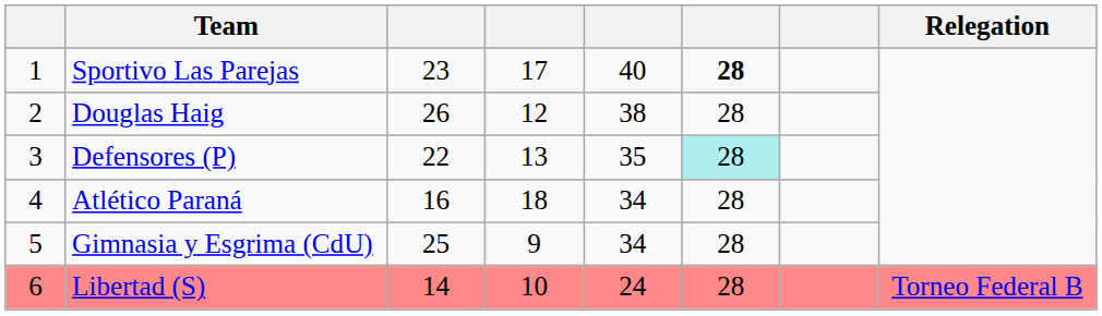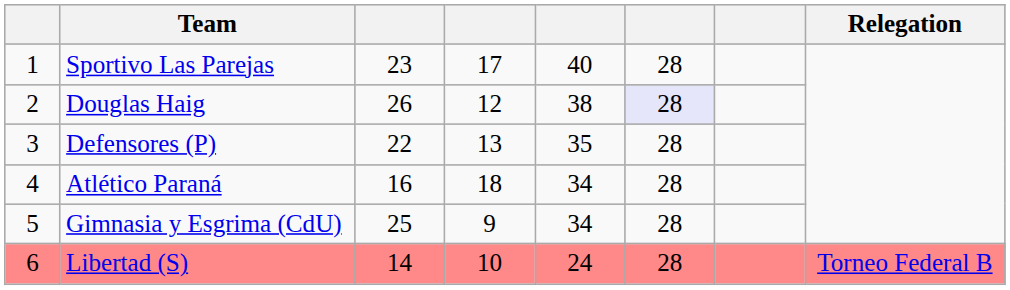Sportivo Las Parejas | column 6: bold -> normal
Douglas Haig | column 6: no background -> lavender background
Defensores (P) | column 6: paleturquoise background -> no background
